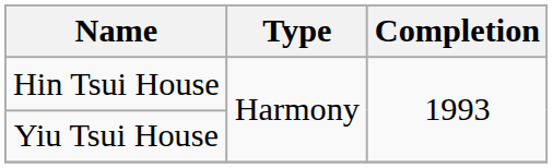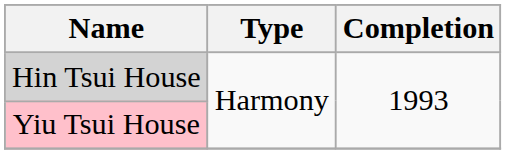Hin Tsui House | Name: no background -> lightgrey background
Yiu Tsui House | Name: no background -> pink background
